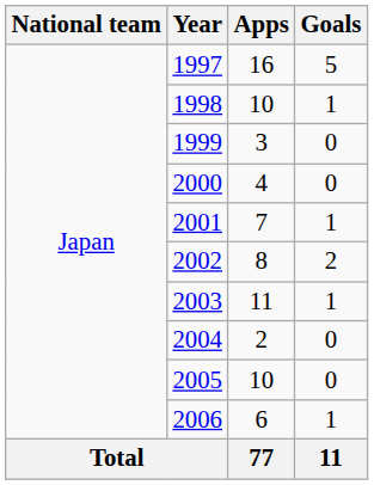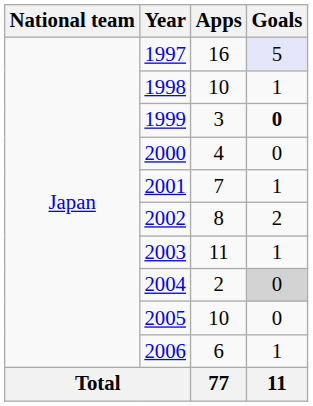1997 | Goals: no background -> lavender background
1999 | Goals: normal -> bold
2004 | Goals: no background -> lightgrey background
